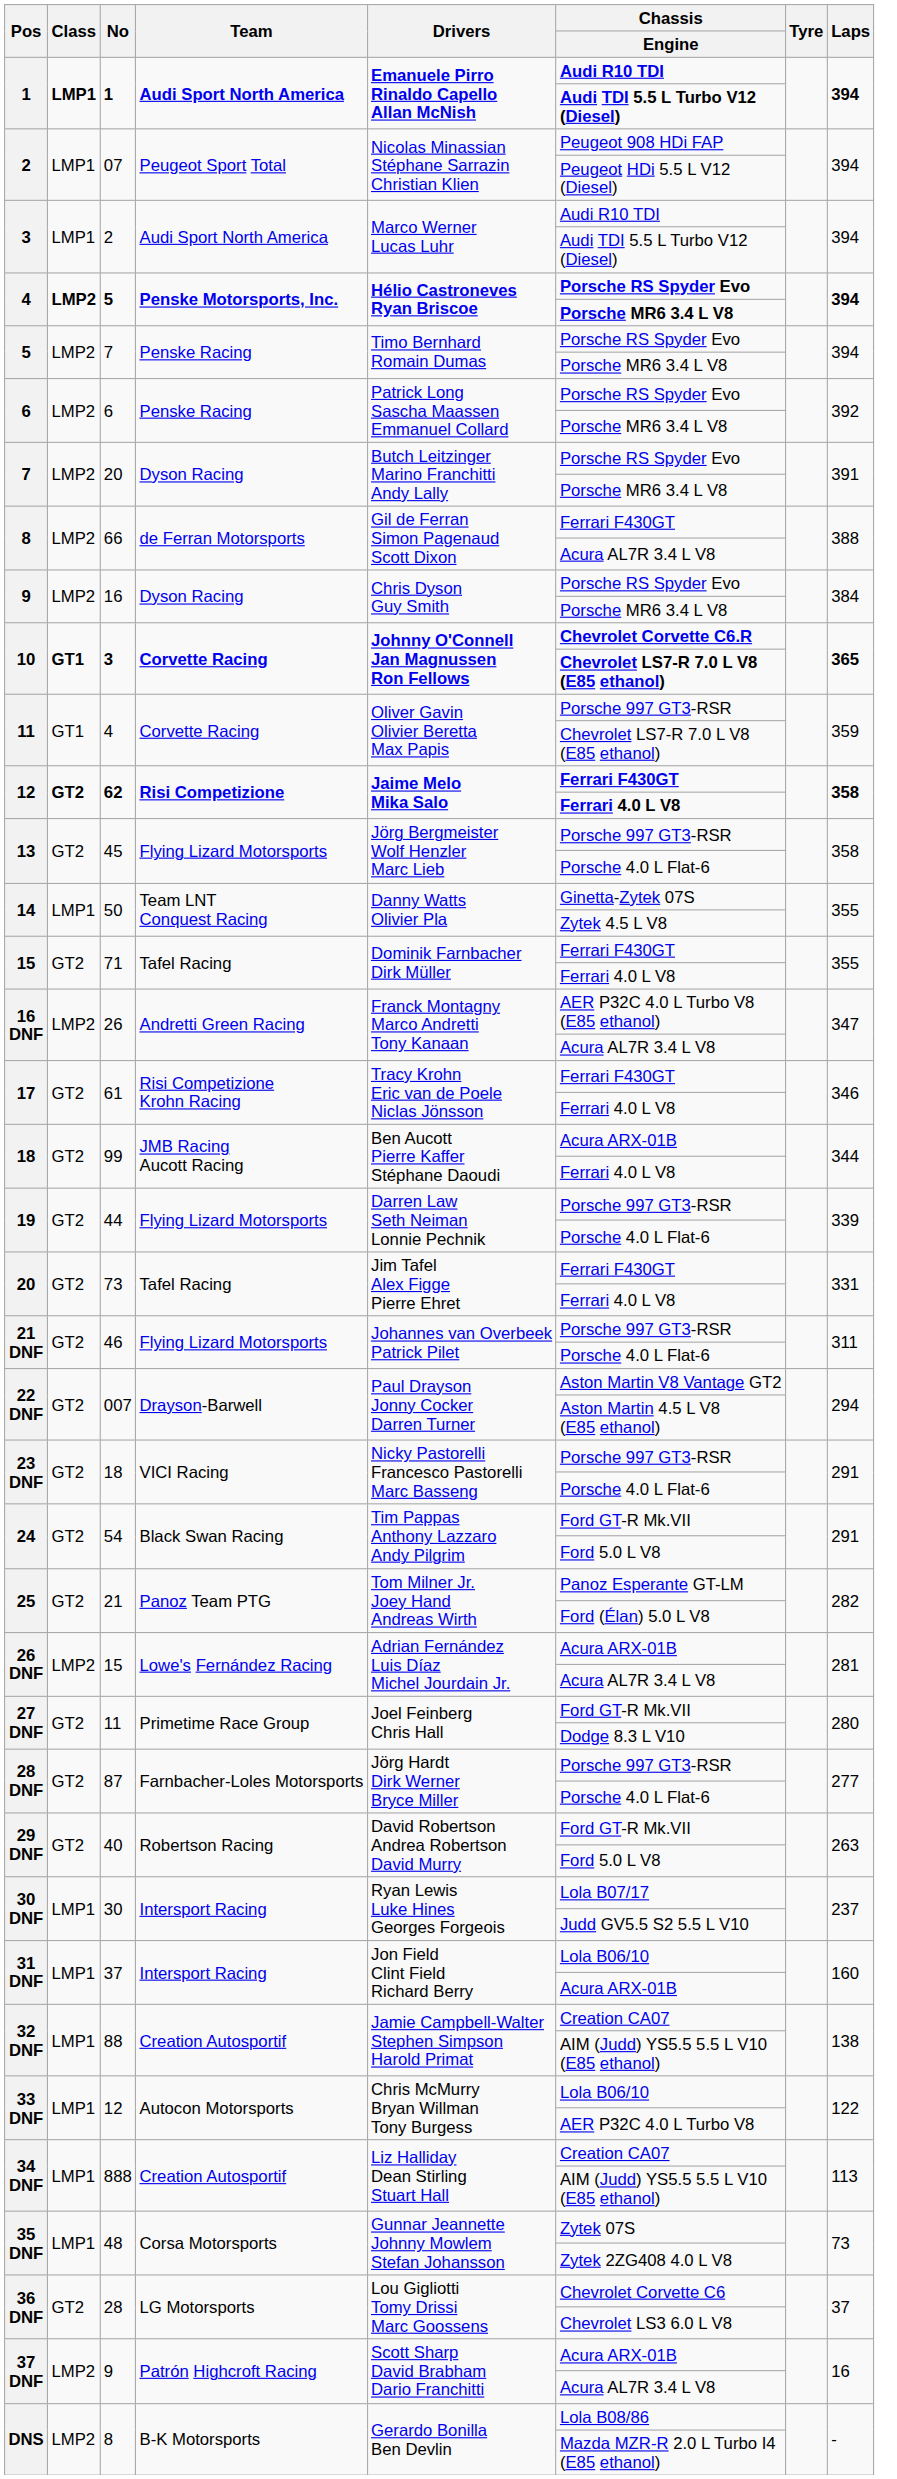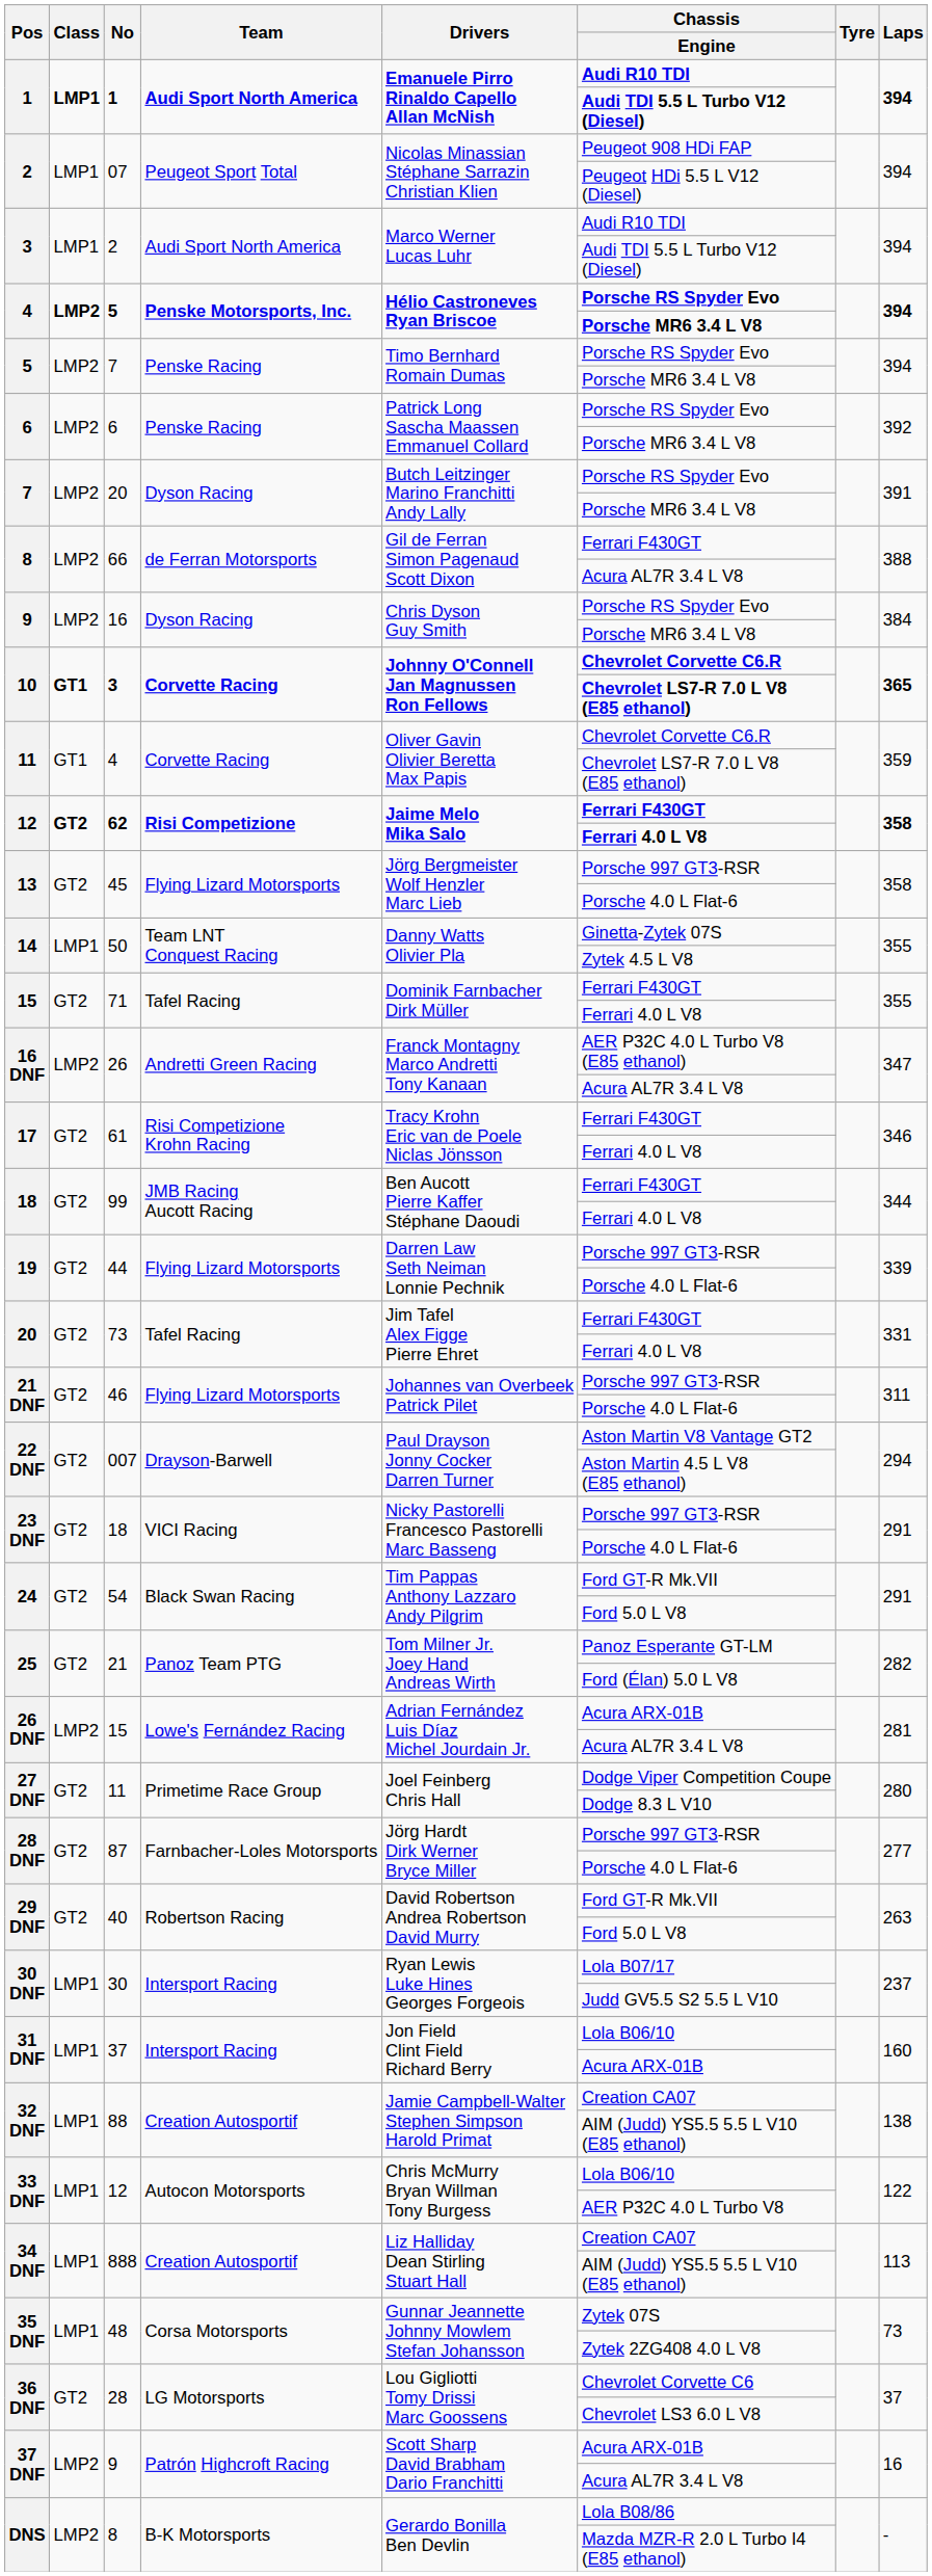row 23 | Chassis / Engine: Porsche 997 GT3-RSR -> Chevrolet Corvette C6.R
row 37 | Chassis / Engine: Acura ARX-01B -> Ferrari F430GT
row 55 | Chassis / Engine: Ford GT-R Mk.VII -> Dodge Viper Competition Coupe
